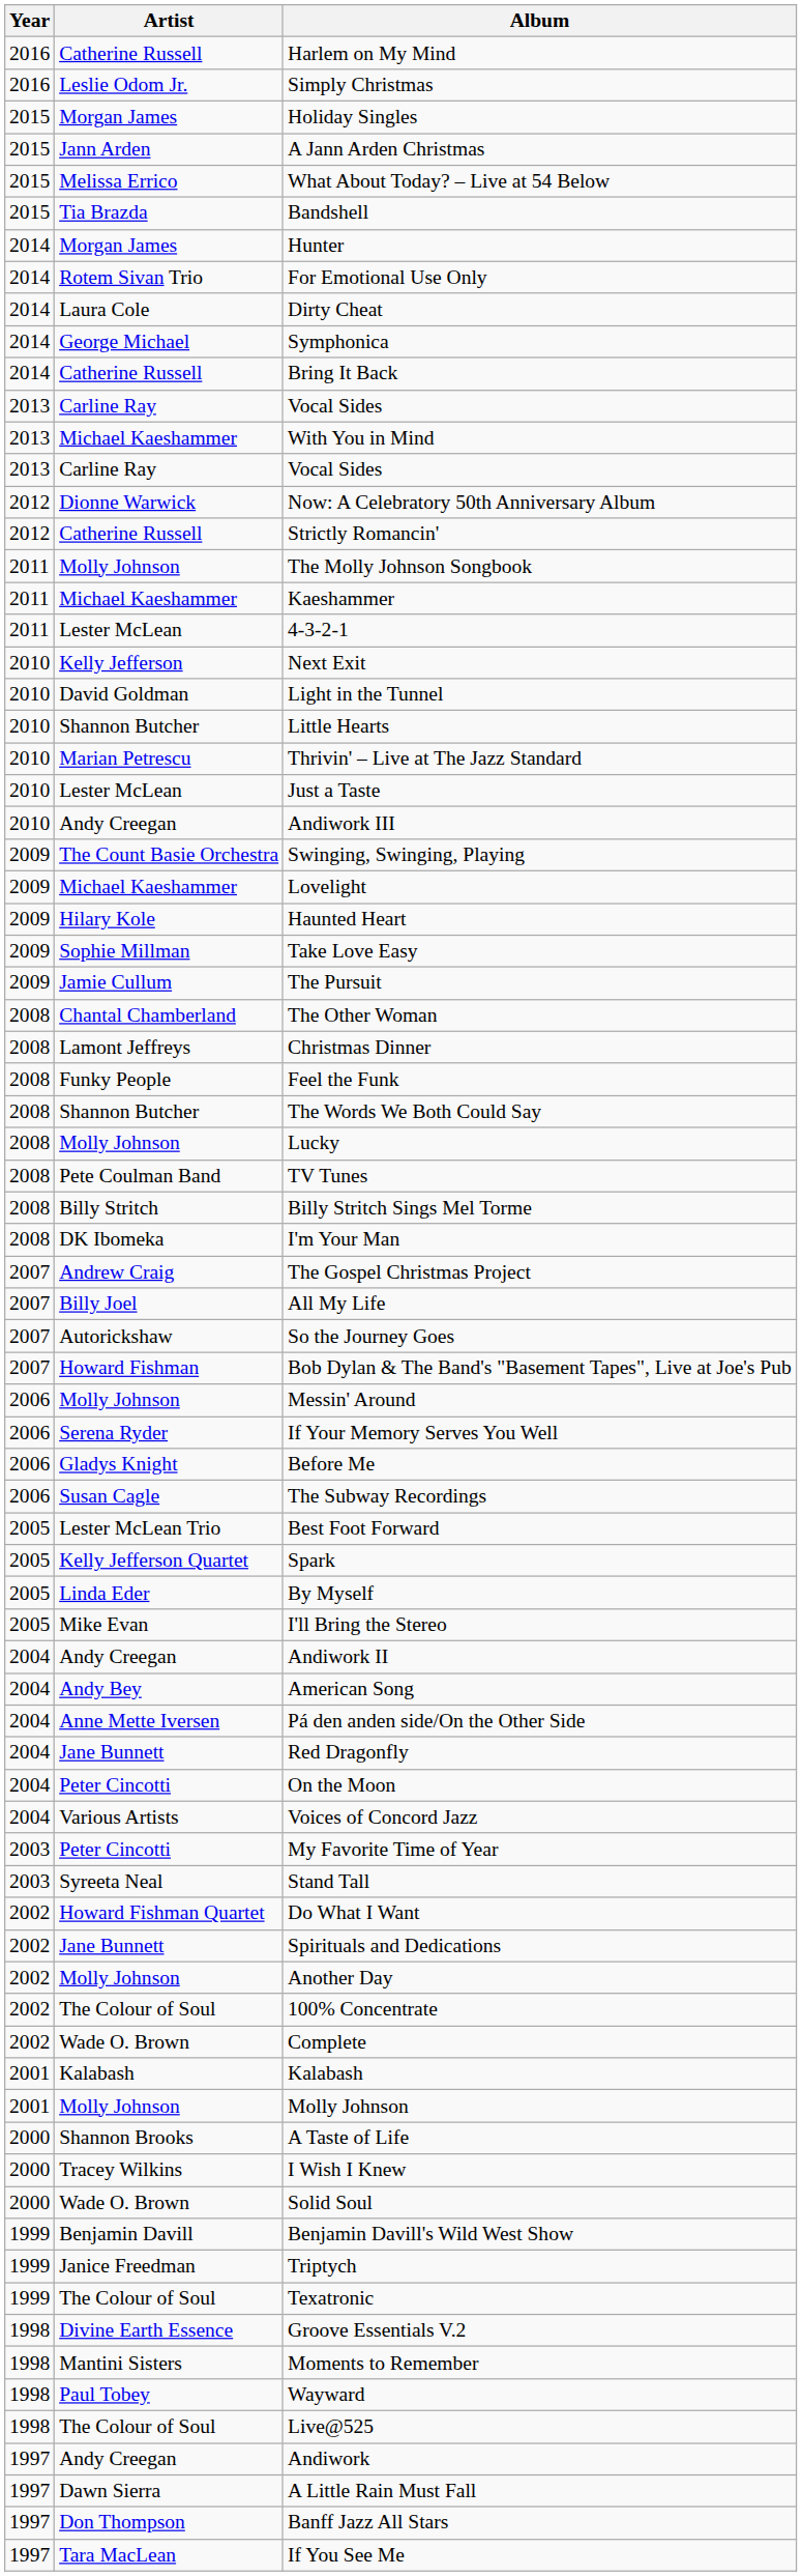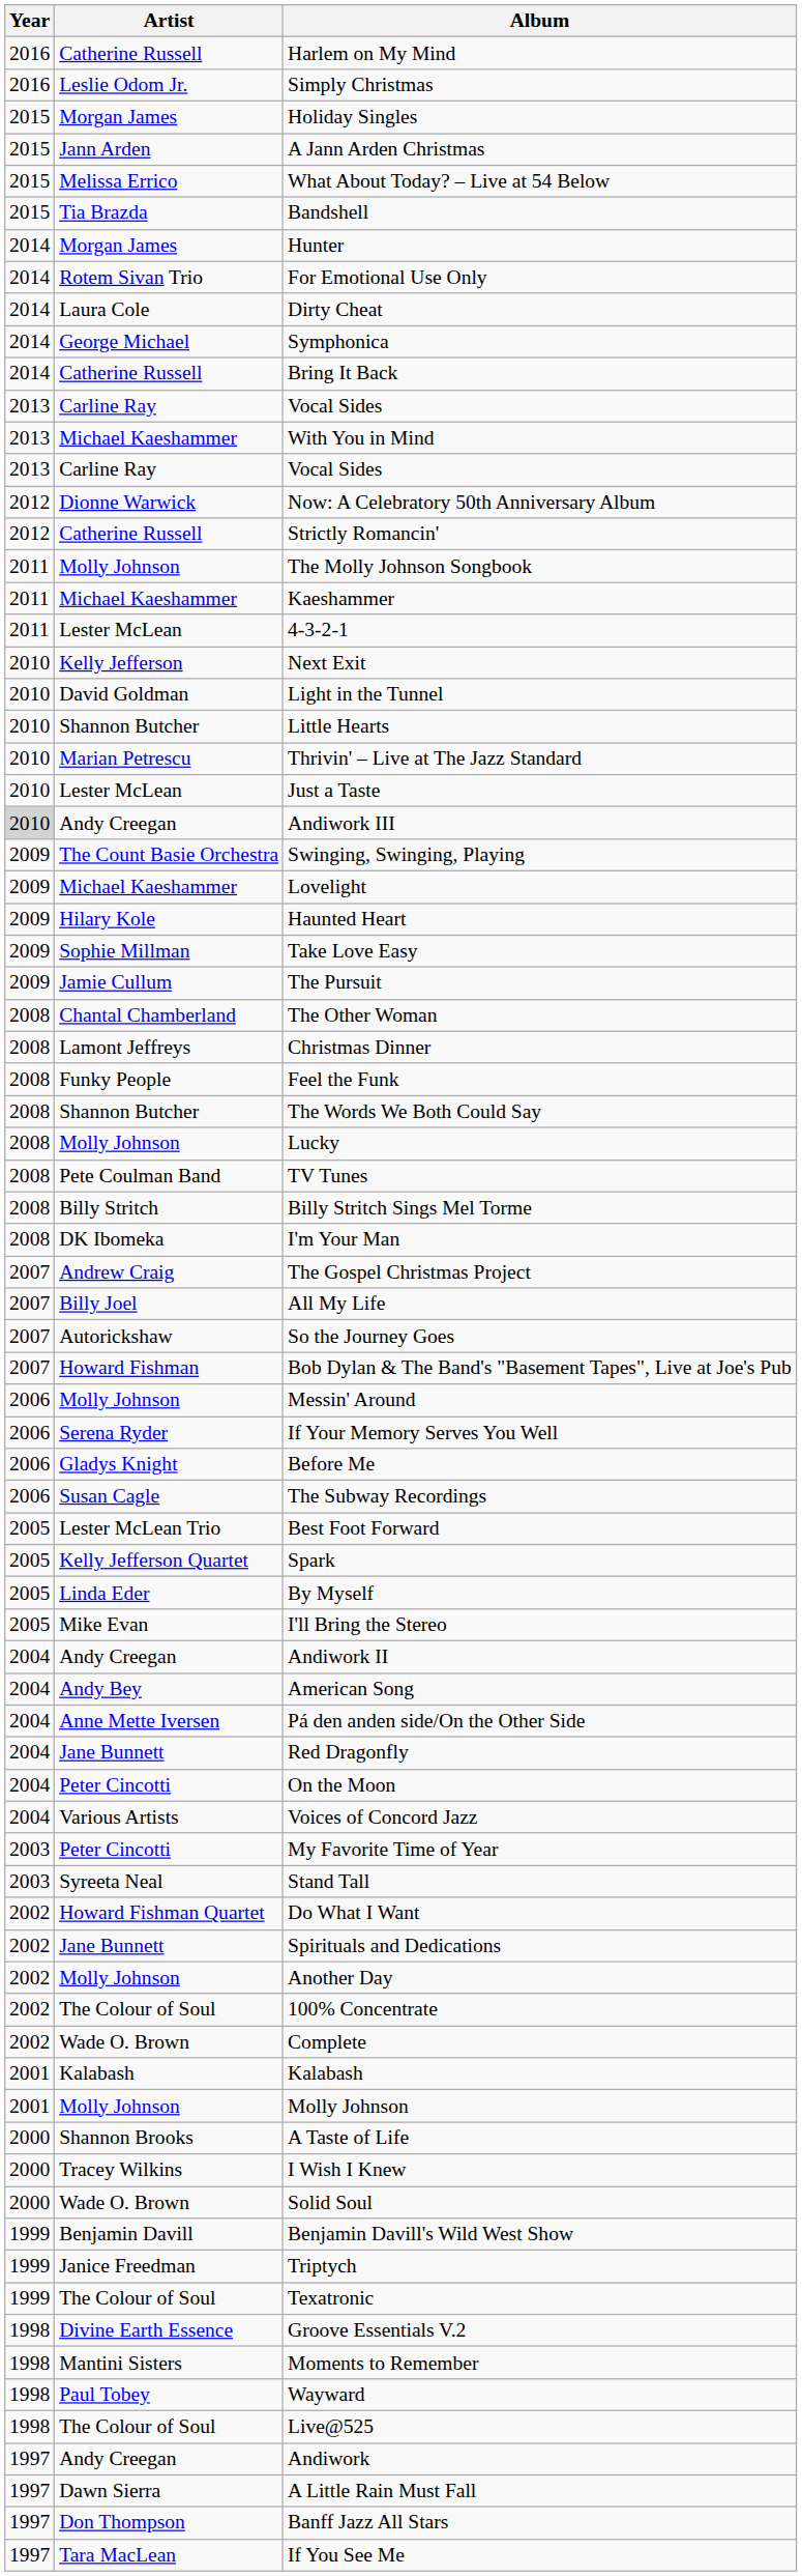Andiwork III | Year: no background -> lightgrey background
